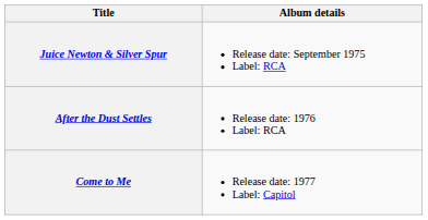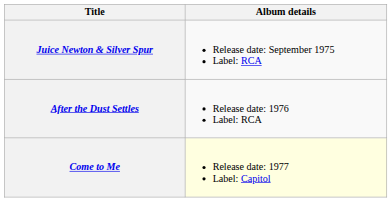Come to Me | Album details: no background -> lightyellow background
